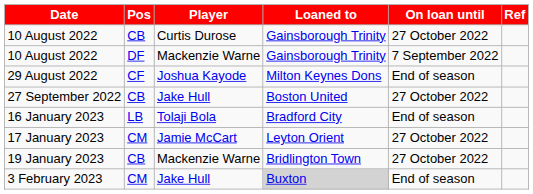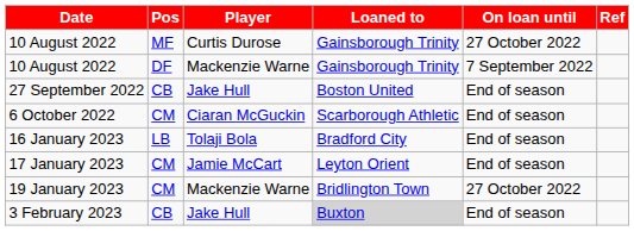10 August 2022 / Curtis Durose | Pos: CB -> MF
- row: 29 August 2022 | CF | Joshua Kayode | Milton Keynes Dons | End of season
27 September 2022 | On loan until: 27 October 2022 -> End of season
+ row: 6 October 2022 | CM | Ciaran McGuckin | Scarborough Athletic | End of season
17 January 2023 | On loan until: 27 October 2022 -> End of season
19 January 2023 | Pos: CB -> CM
3 February 2023 | Pos: CM -> CB
